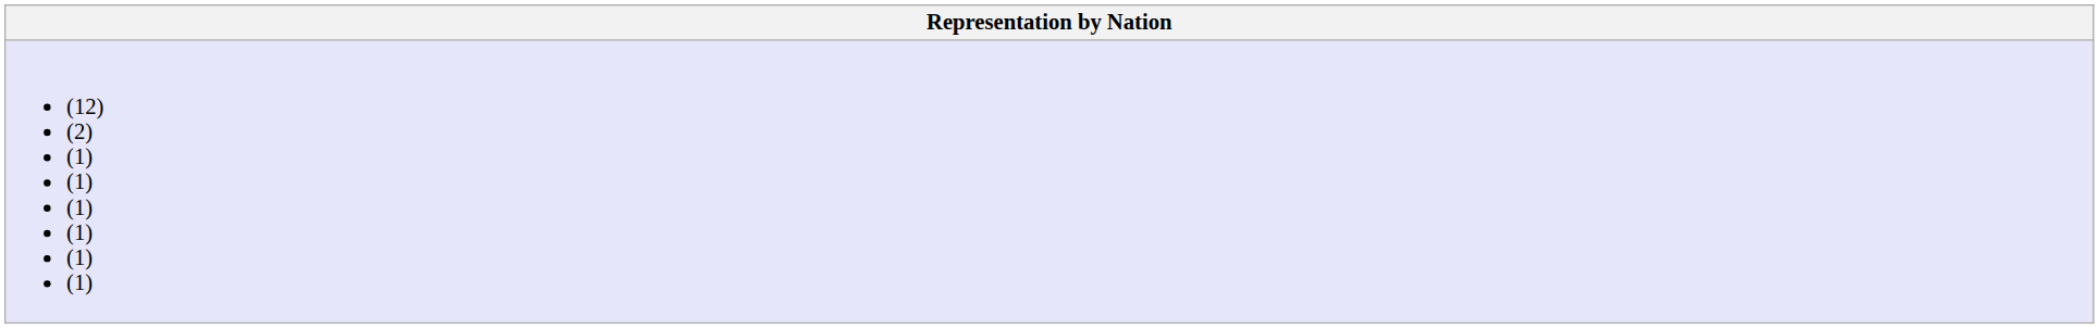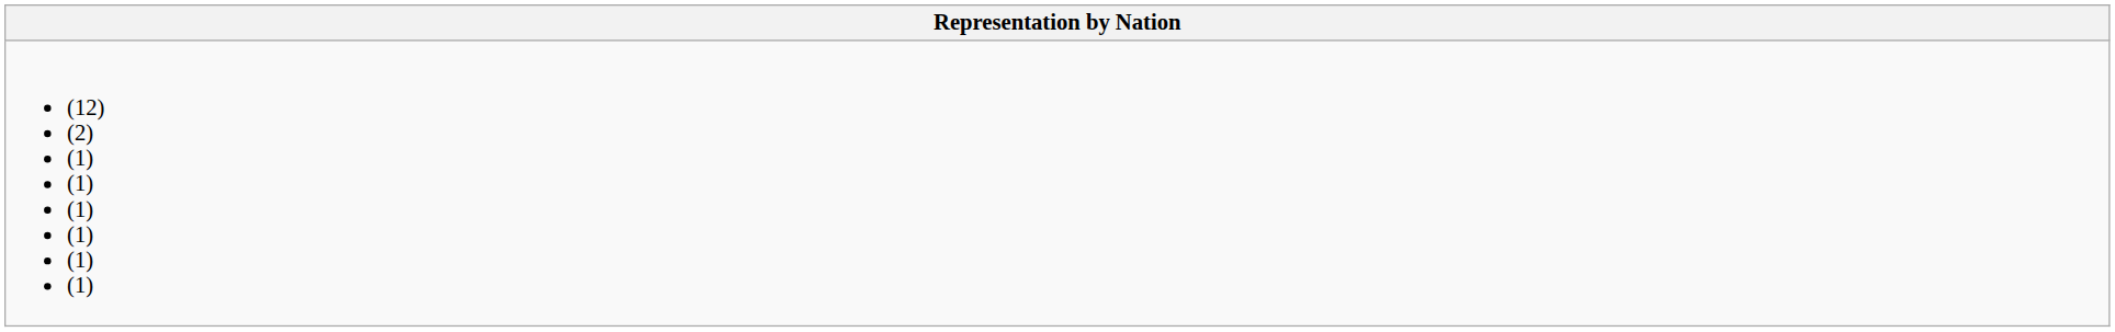row 2 | column 1: lavender background -> no background
